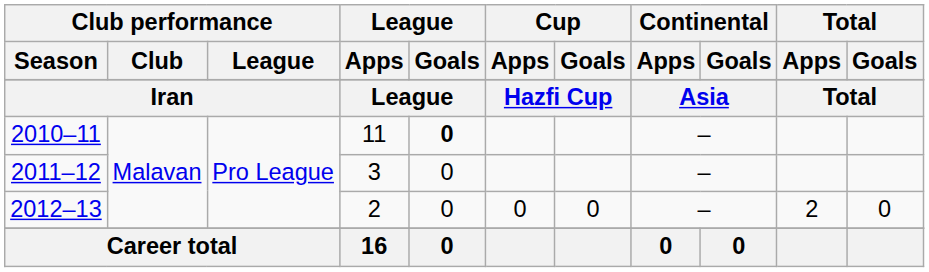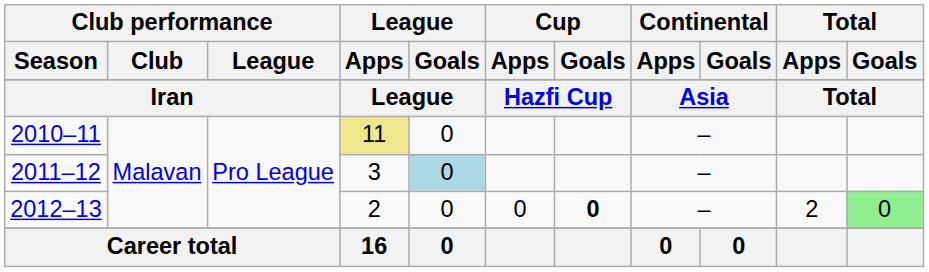2010–11 | League / Apps: no background -> khaki background
2010–11 | League / Goals: bold -> normal
2011–12 | League / Goals: no background -> lightblue background
2012–13 | Cup / Goals: normal -> bold
2012–13 | Total / Goals: no background -> lightgreen background
